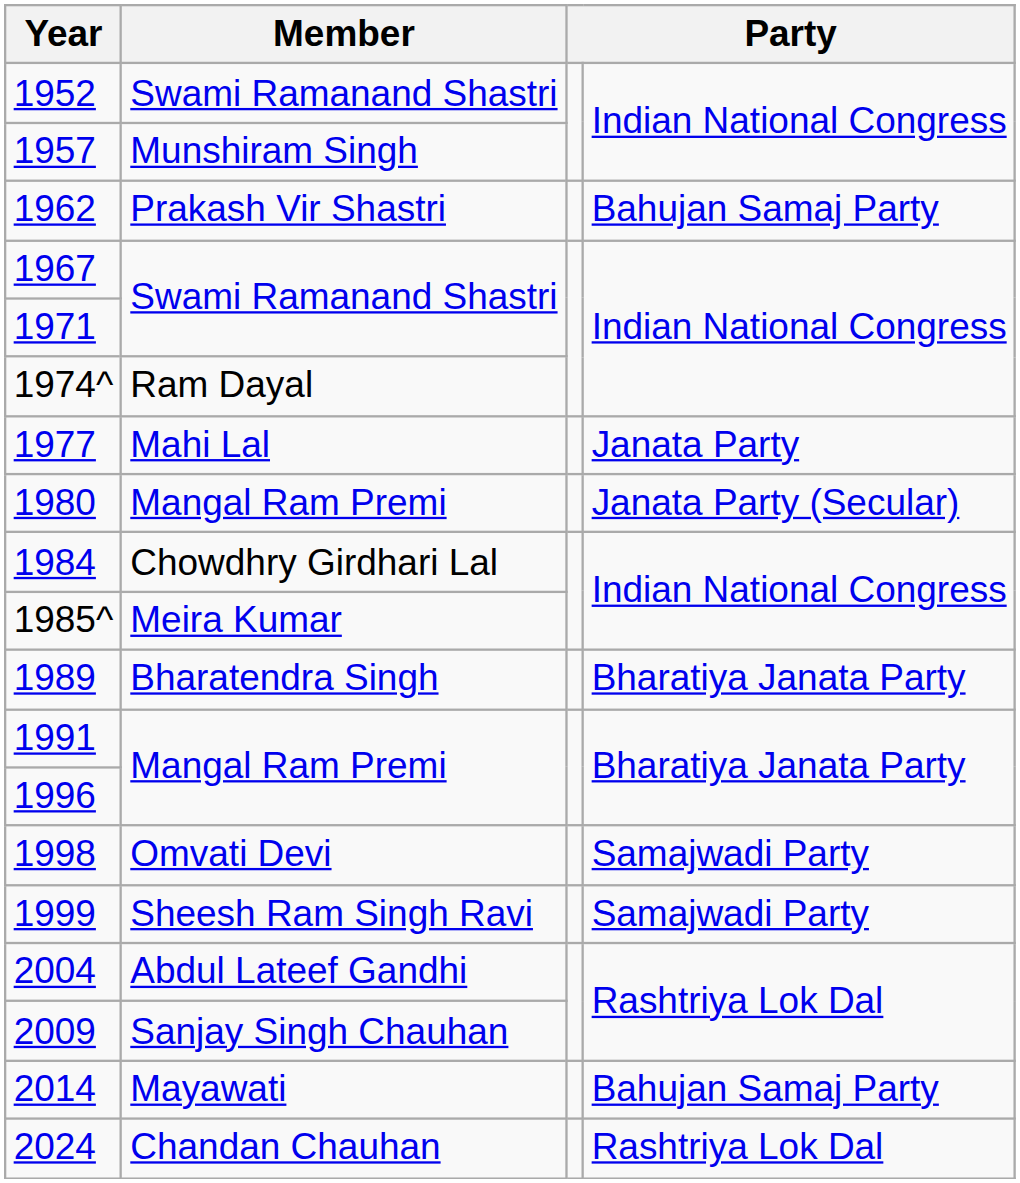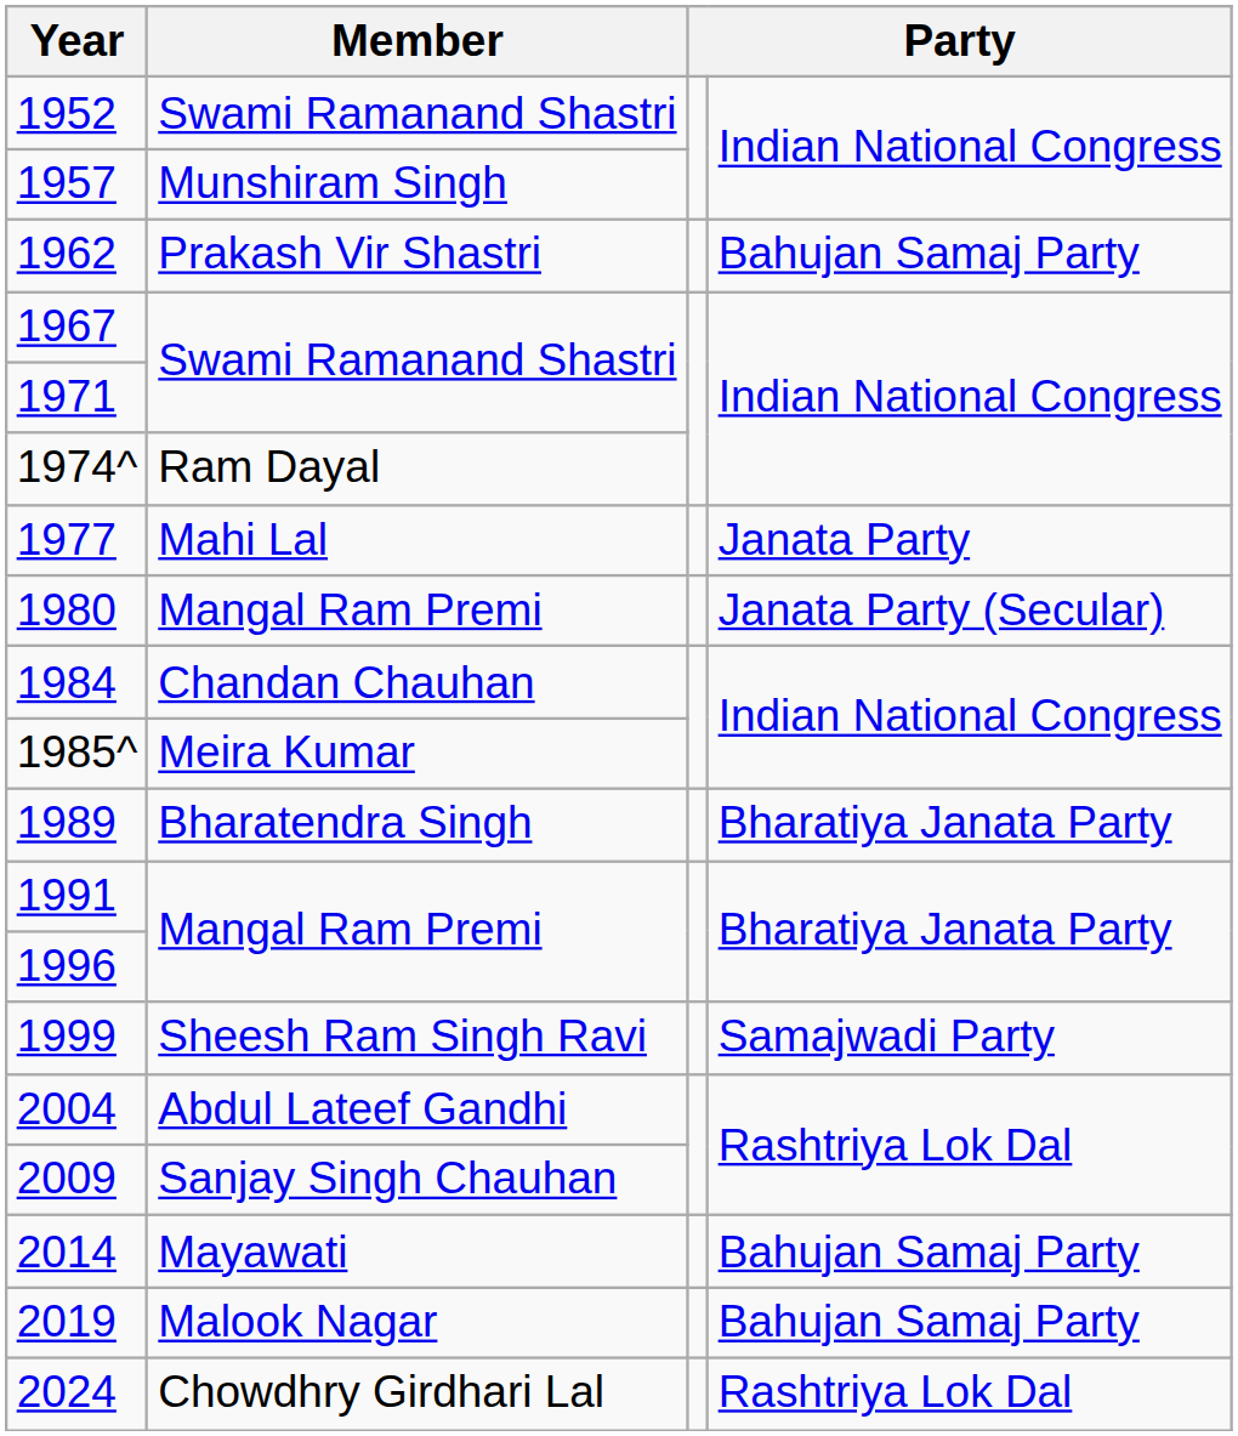1984 | Member: Chowdhry Girdhari Lal -> Chandan Chauhan
- row: 1998 | Omvati Devi | Samajwadi Party
+ row: 2019 | Malook Nagar | Bahujan Samaj Party
2024 | Member: Chandan Chauhan -> Chowdhry Girdhari Lal
